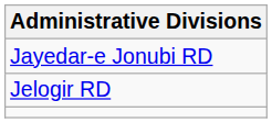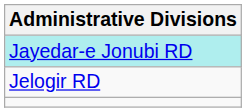row 2 | column 1: no background -> paleturquoise background
